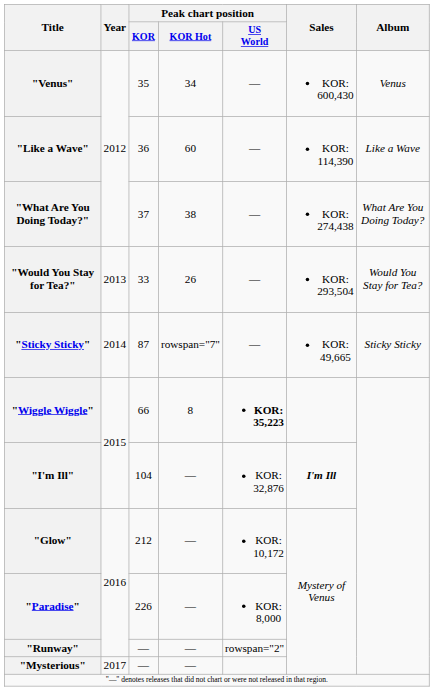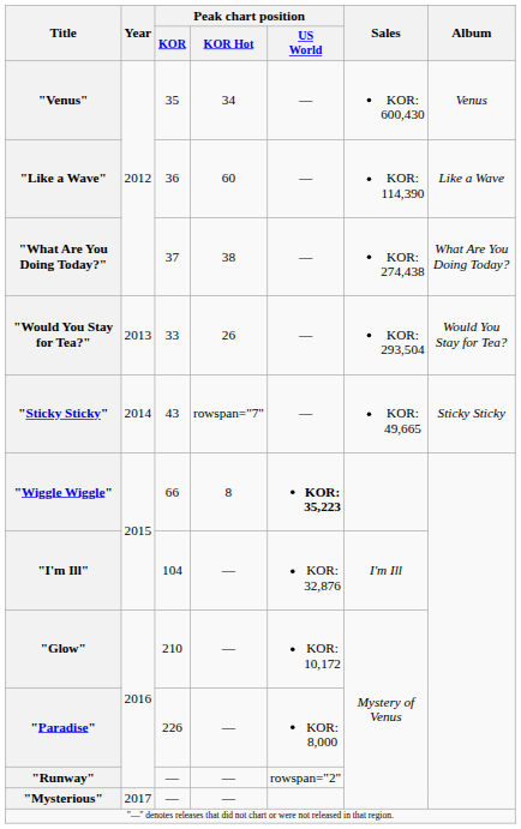"Sticky Sticky" | Peak chart position / KOR: 87 -> 43
"I'm Ill" | Sales: bold -> normal
"Glow" | Peak chart position / KOR: 212 -> 210
